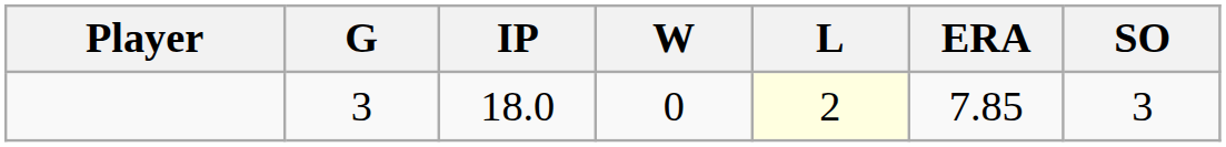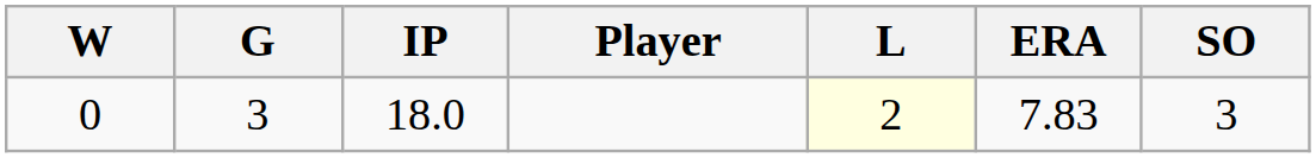columns swapped: Player <-> W
row 2 | ERA: 7.85 -> 7.83
